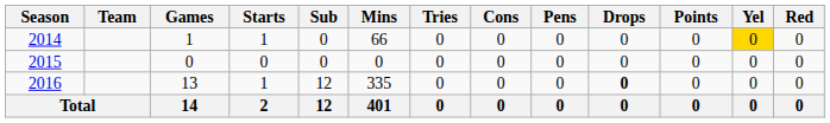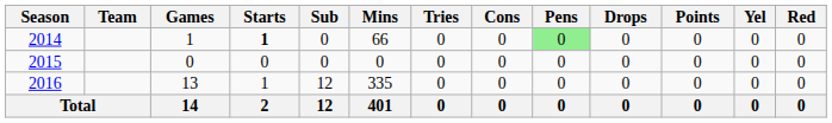2014 | Starts: normal -> bold
2014 | Pens: no background -> lightgreen background
2014 | Yel: gold background -> no background
2016 | Drops: bold -> normal
